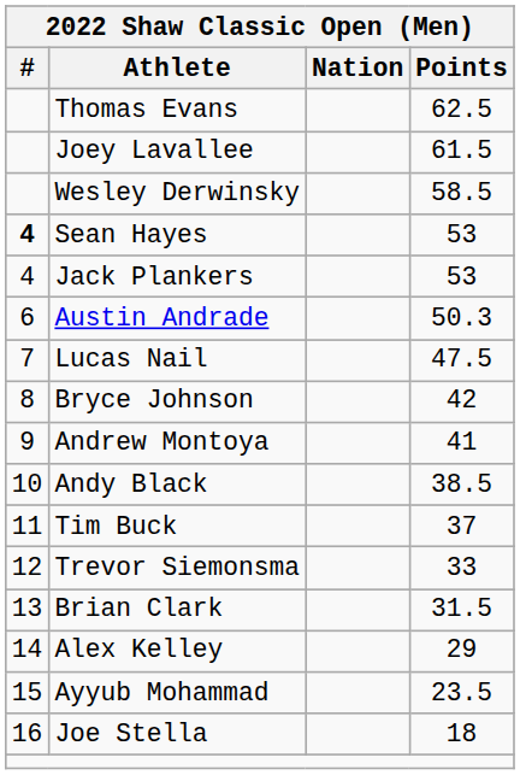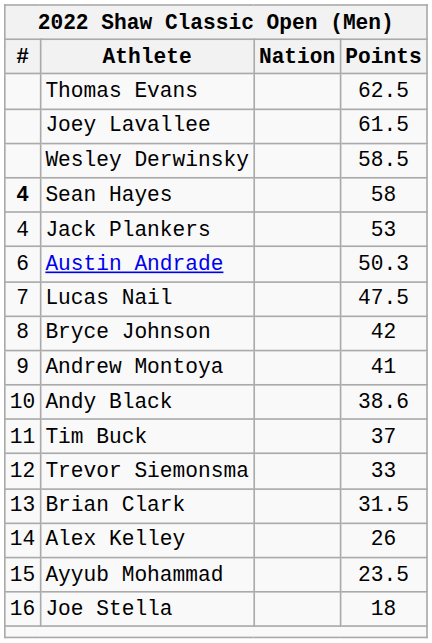Sean Hayes | Points: 53 -> 58
Andy Black | Points: 38.5 -> 38.6
Alex Kelley | Points: 29 -> 26
